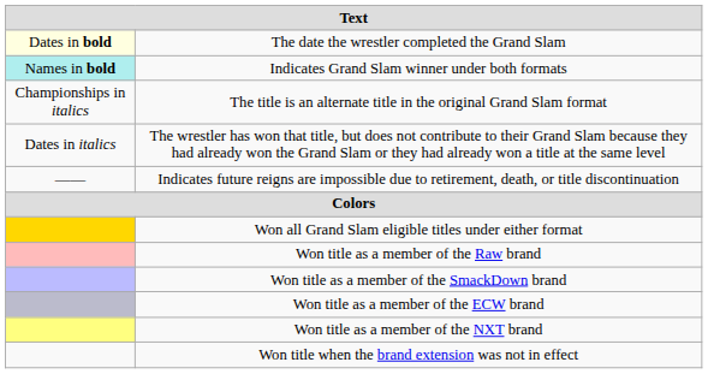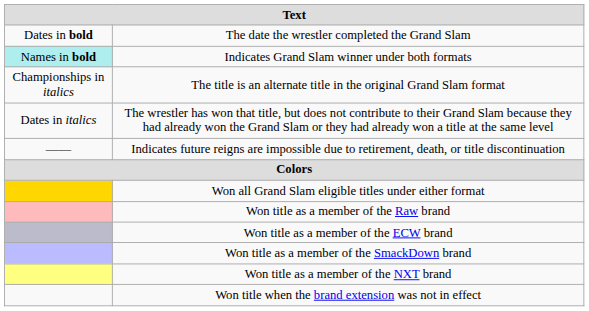The date the wrestler completed the Grand Slam | column 1: lightyellow background -> no background
rows swapped: Won title as a member of the SmackDown brand <-> Won title as a member of the ECW brand
